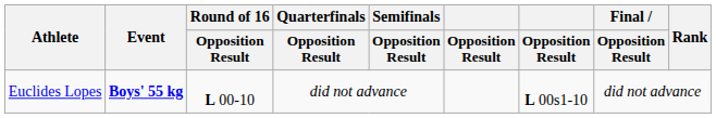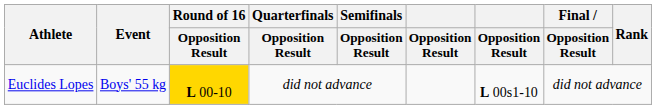Euclides Lopes | Event: bold -> normal
Euclides Lopes | Round of 16 / Opposition Result: no background -> gold background
